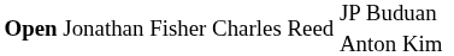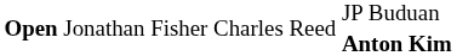row 2 | column 4: normal -> bold
